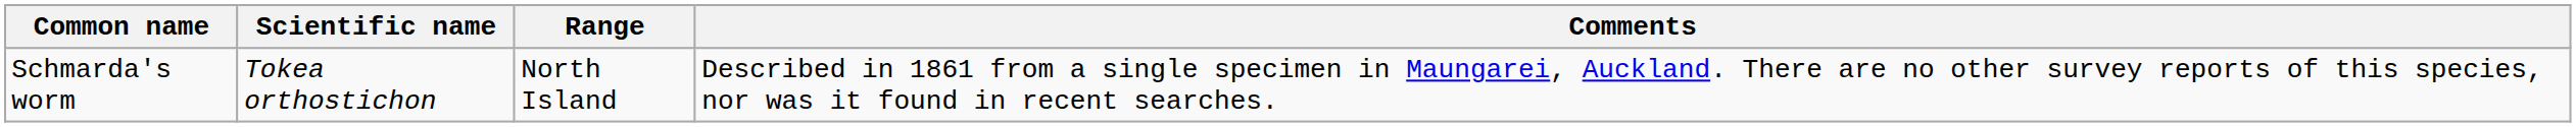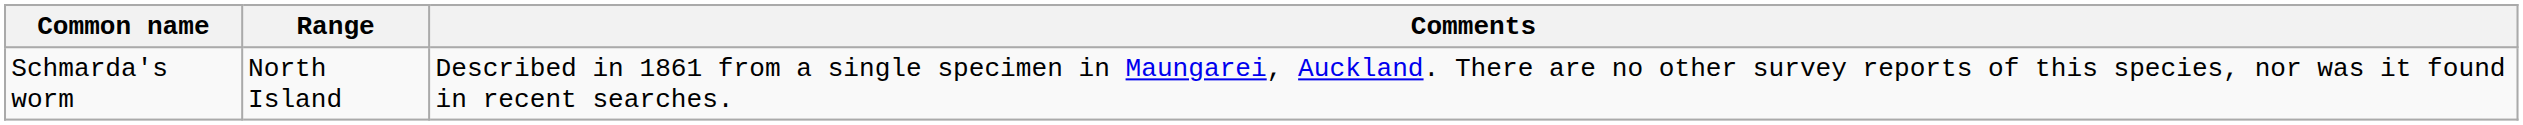- column: Scientific name | Tokea orthostichon
